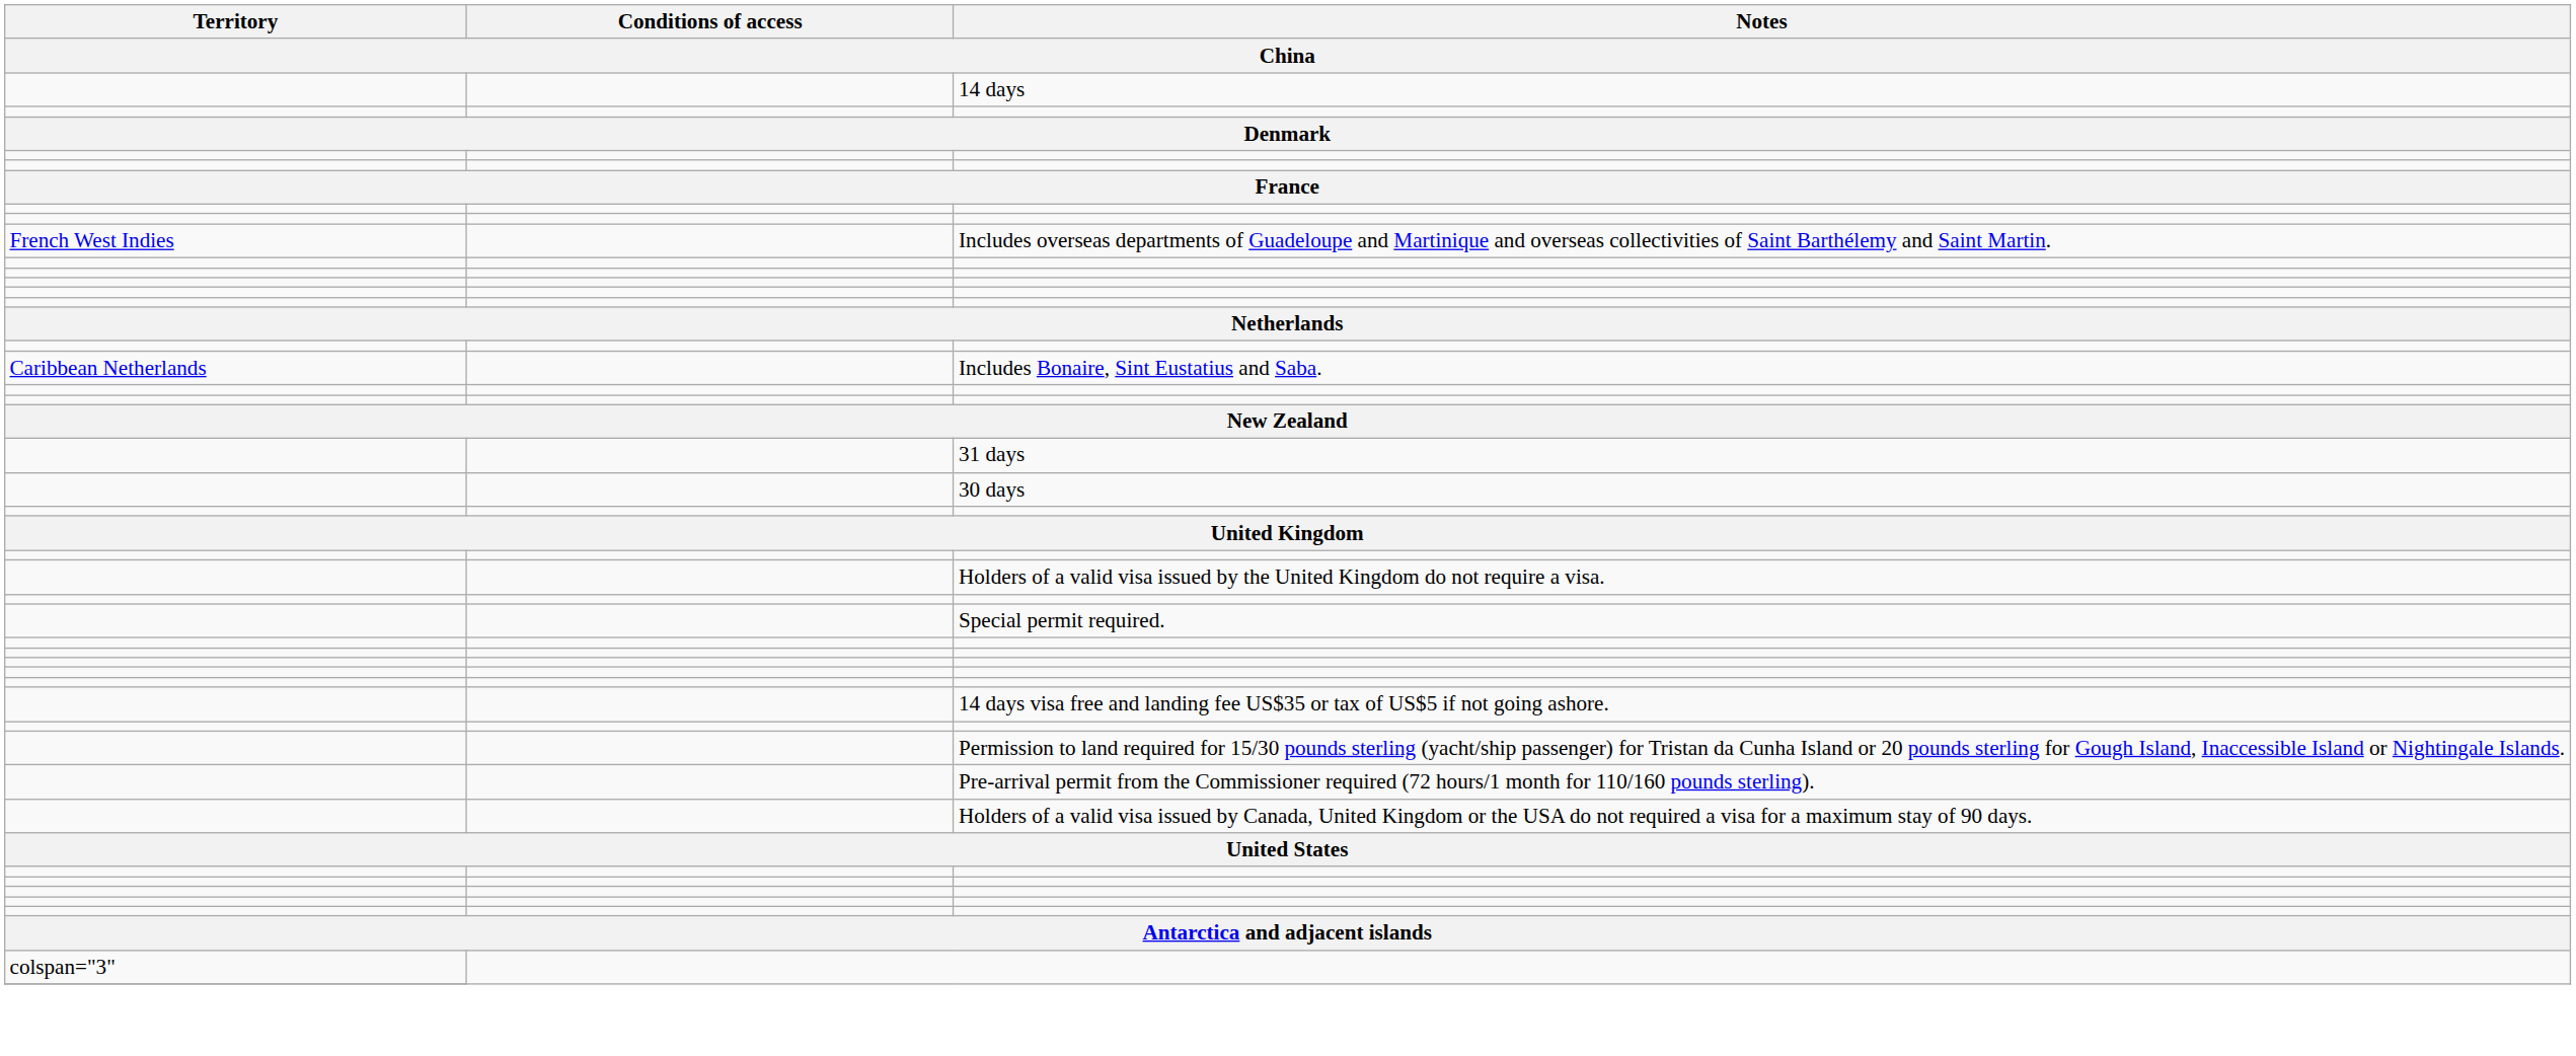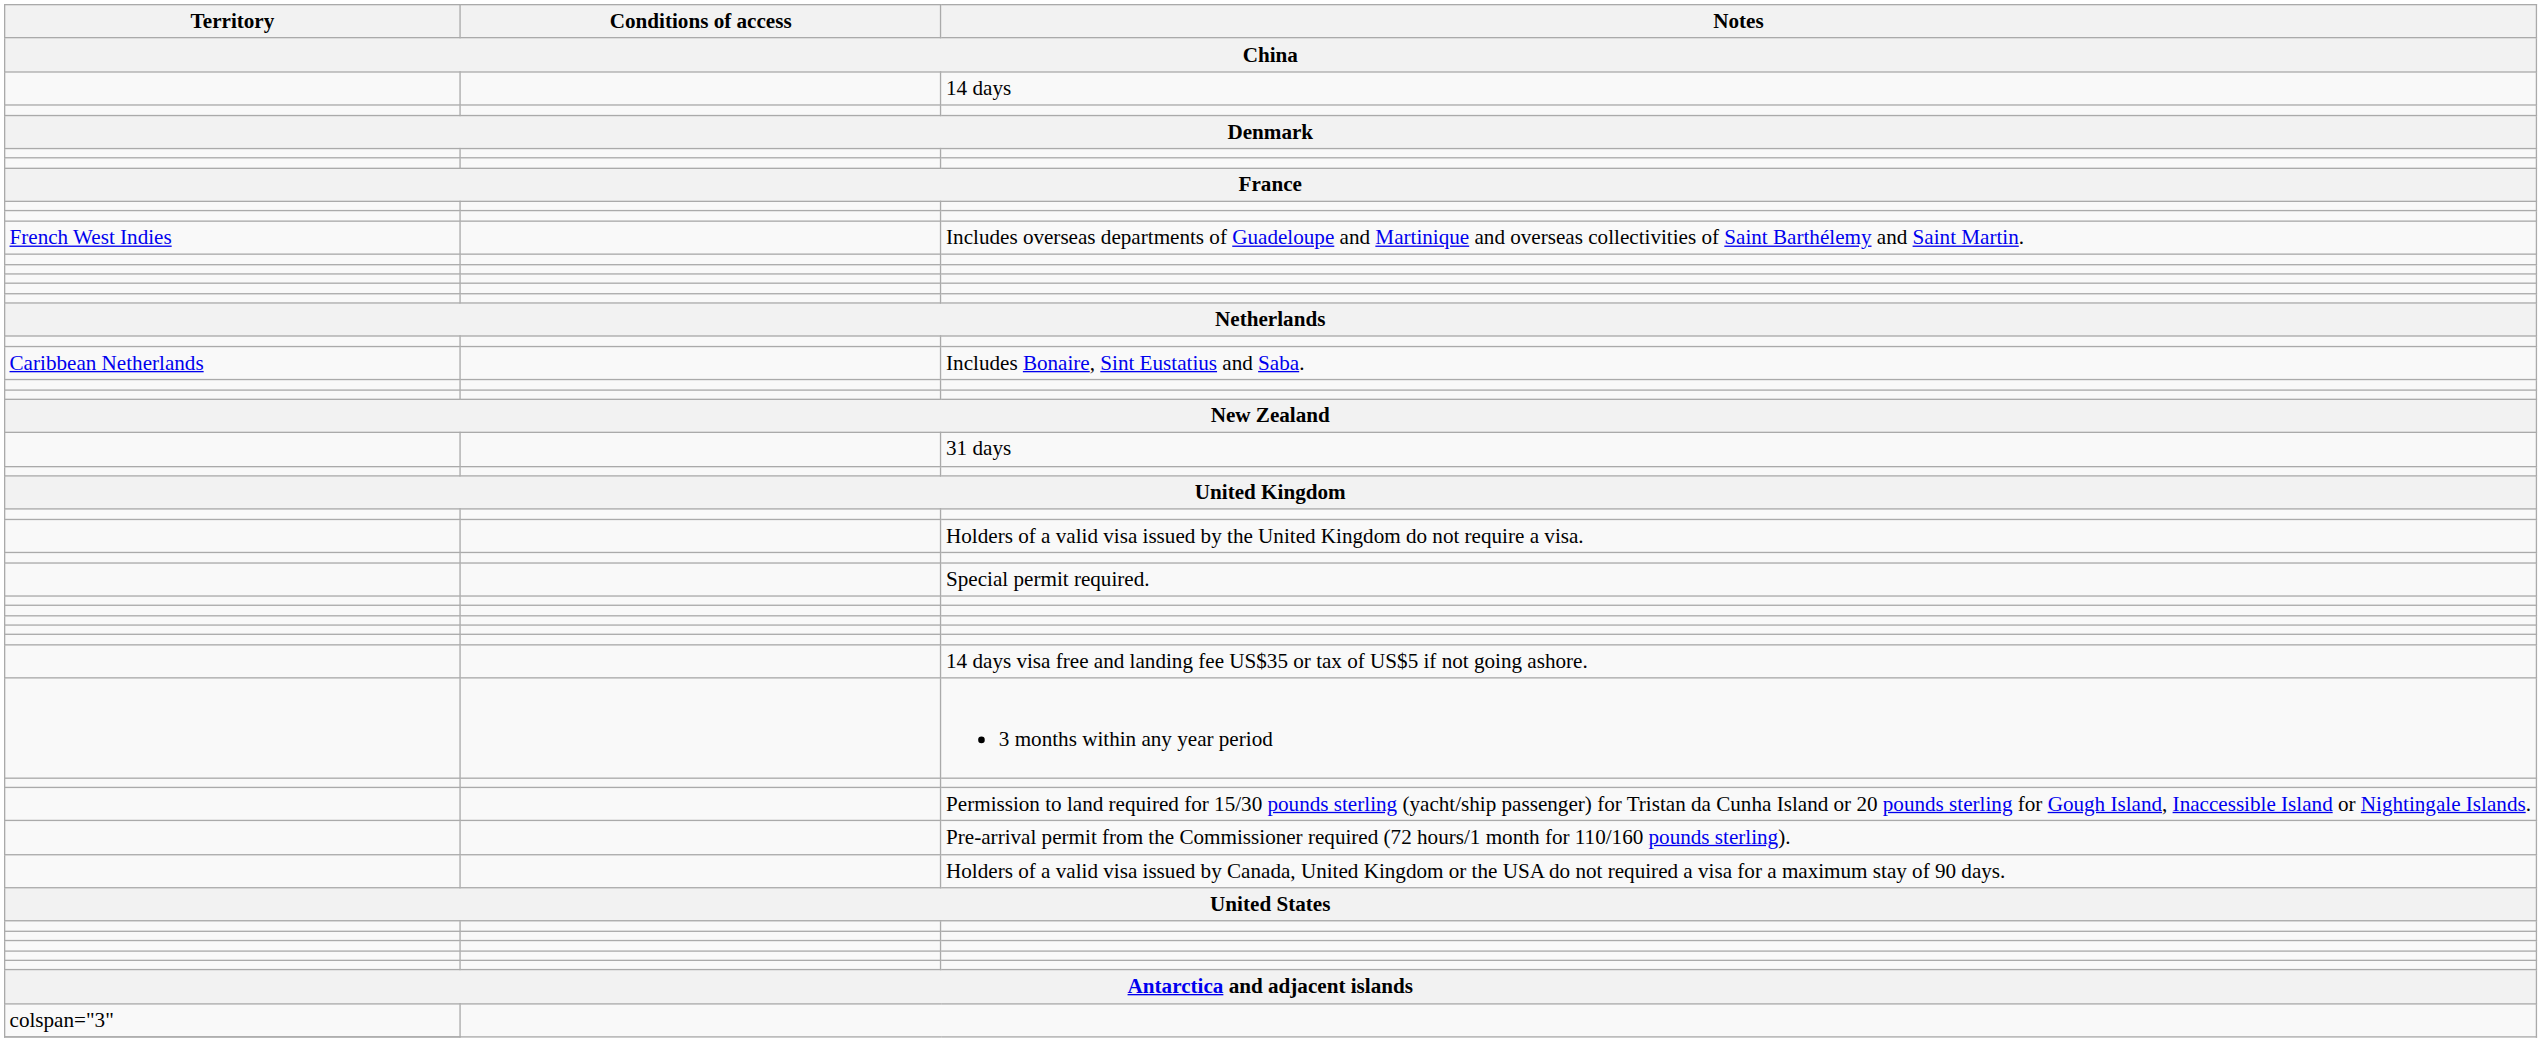- row: 30 days
+ row: 3 months within any year period
